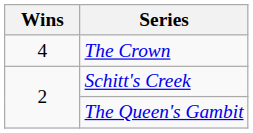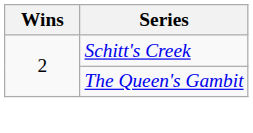- row: 4 | The Crown
